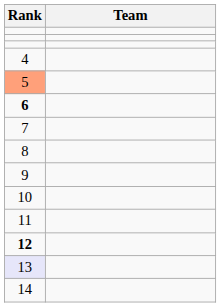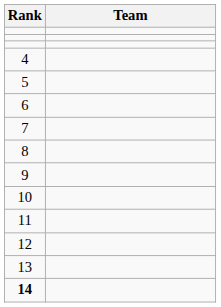row 6 | Rank: lightsalmon background -> no background
row 7 | Rank: bold -> normal
row 13 | Rank: bold -> normal
row 14 | Rank: lavender background -> no background
row 15 | Rank: normal -> bold
